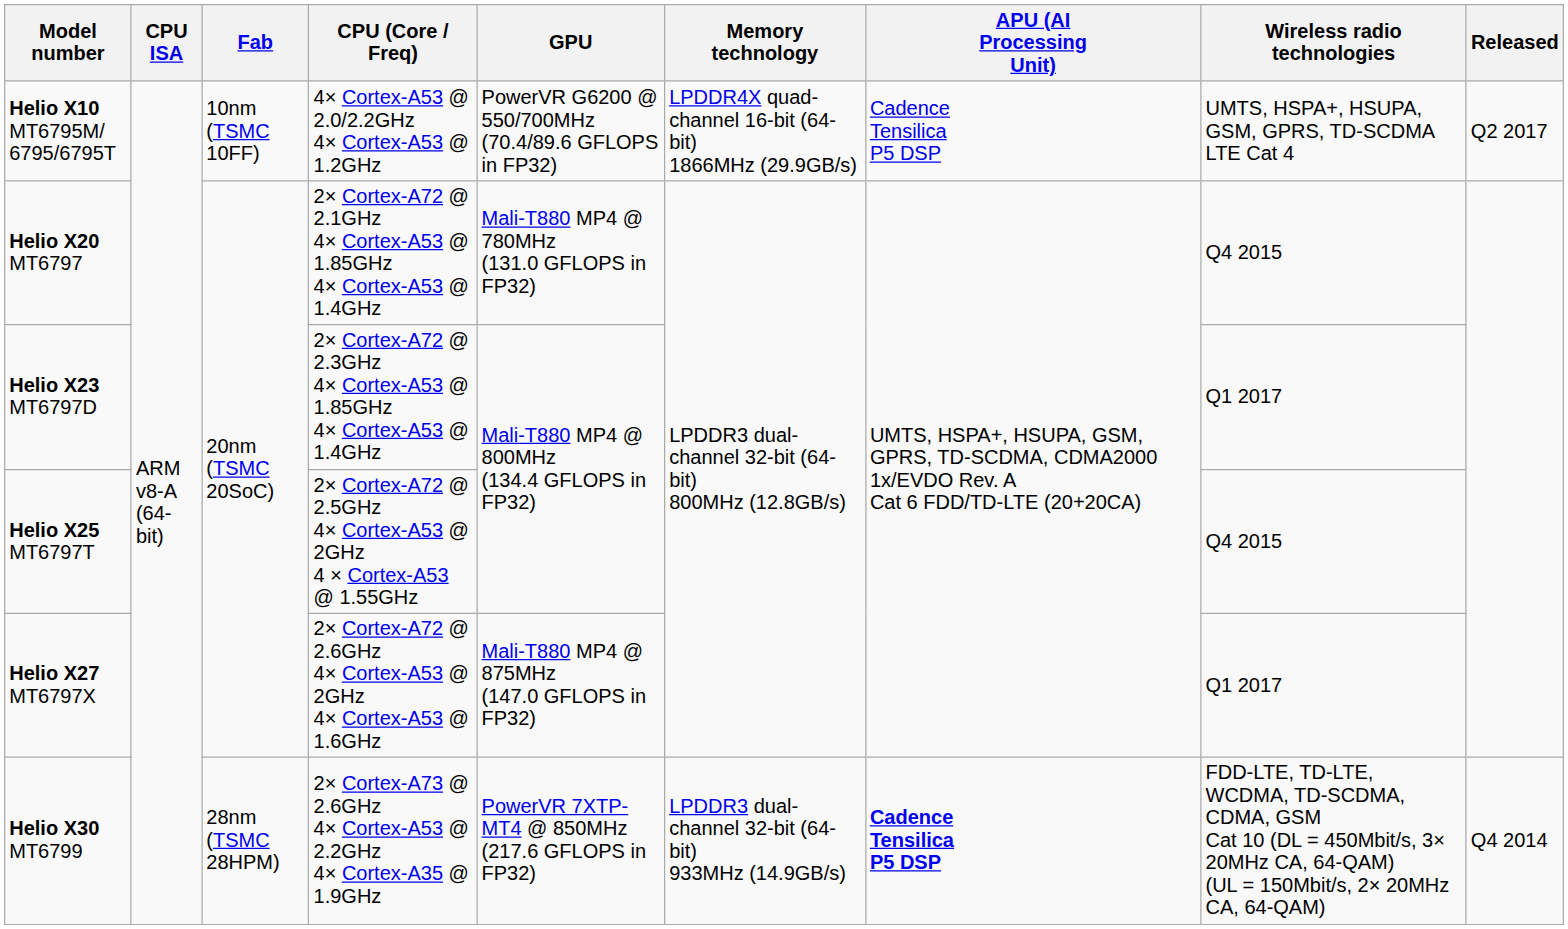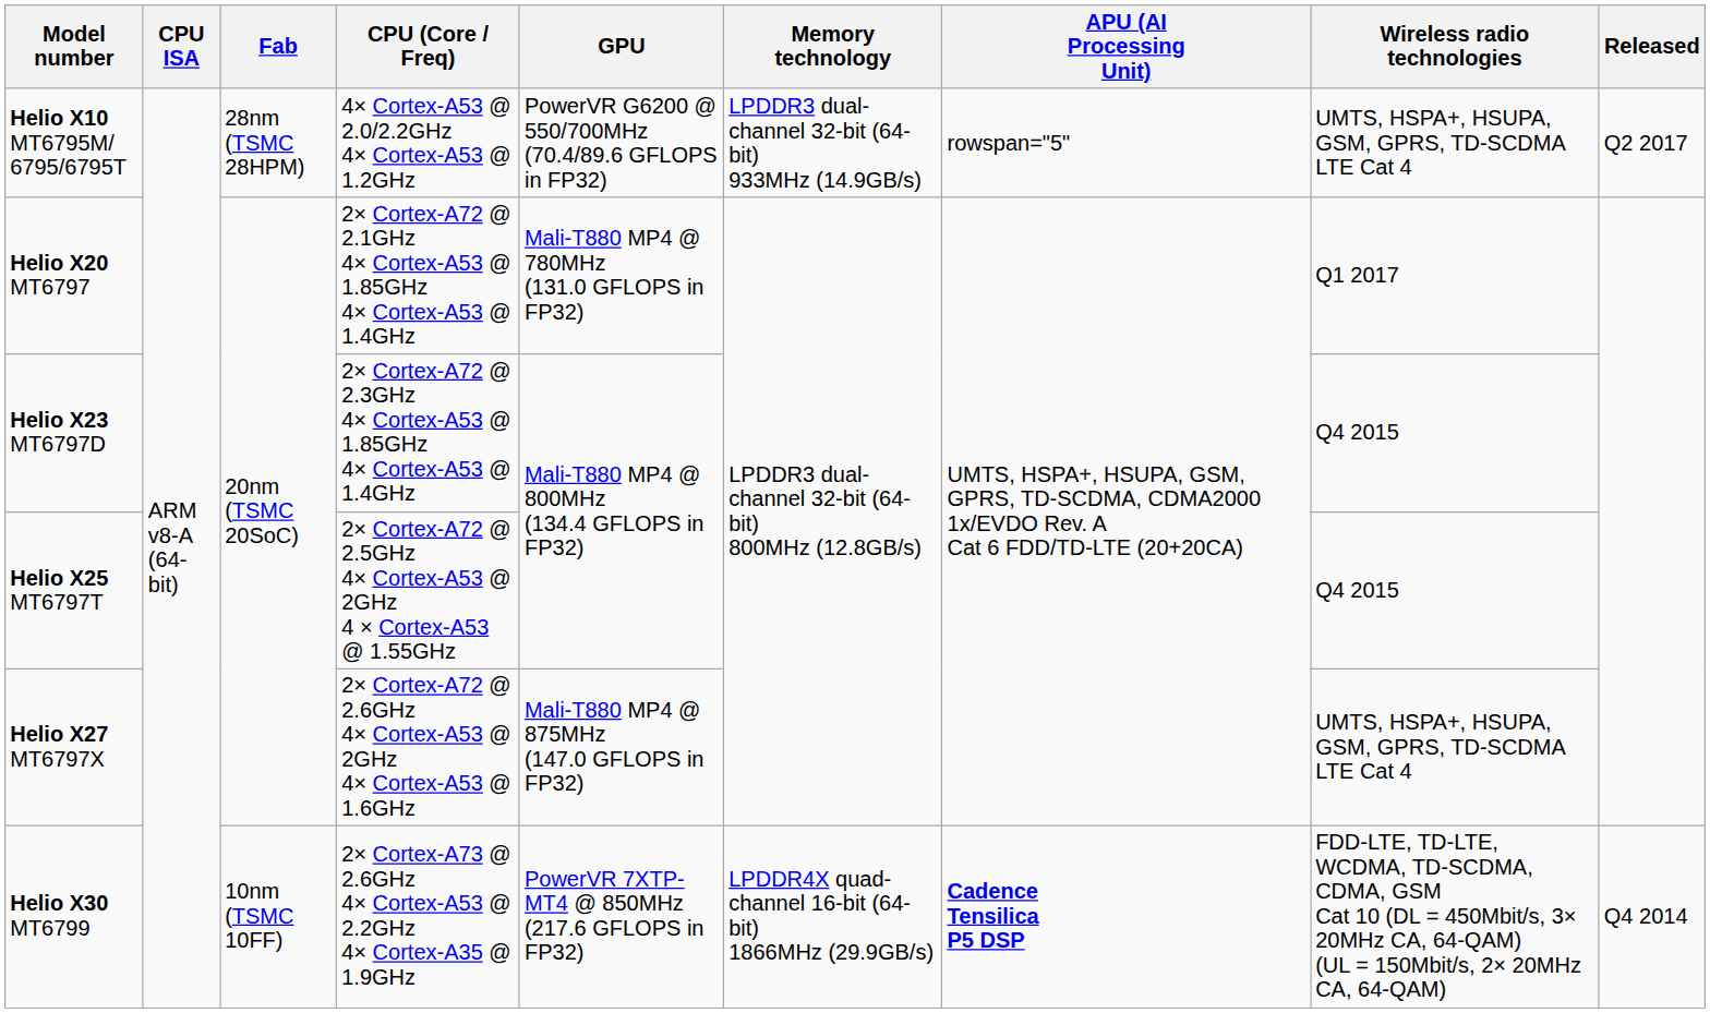Helio X10 MT6795M/ 6795/6795T | Fab: 10nm (TSMC 10FF) -> 28nm (TSMC 28HPM)
Helio X10 MT6795M/ 6795/6795T | Memory technology: LPDDR4X quad-channel 16-bit (64-bit) 1866MHz (29.9GB/s) -> LPDDR3 dual-channel 32-bit (64-bit) 933MHz (14.9GB/s)
Helio X10 MT6795M/ 6795/6795T | APU (AI Processing Unit): Cadence Tensilica P5 DSP -> rowspan="5"
Helio X20 MT6797 | Wireless radio technologies: Q4 2015 -> Q1 2017
Helio X23 MT6797D | Wireless radio technologies: Q1 2017 -> Q4 2015
Helio X27 MT6797X | Wireless radio technologies: Q1 2017 -> UMTS, HSPA+, HSUPA, GSM, GPRS, TD-SCDMA LTE Cat 4
Helio X30 MT6799 | Fab: 28nm (TSMC 28HPM) -> 10nm (TSMC 10FF)
Helio X30 MT6799 | Memory technology: LPDDR3 dual-channel 32-bit (64-bit) 933MHz (14.9GB/s) -> LPDDR4X quad-channel 16-bit (64-bit) 1866MHz (29.9GB/s)
